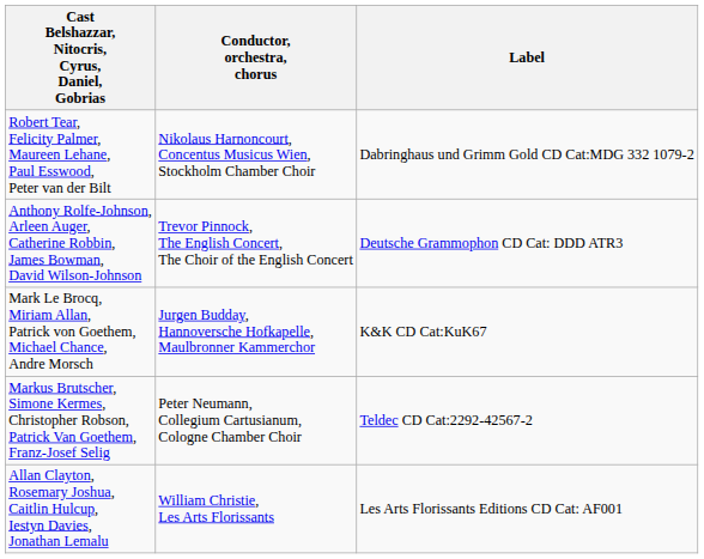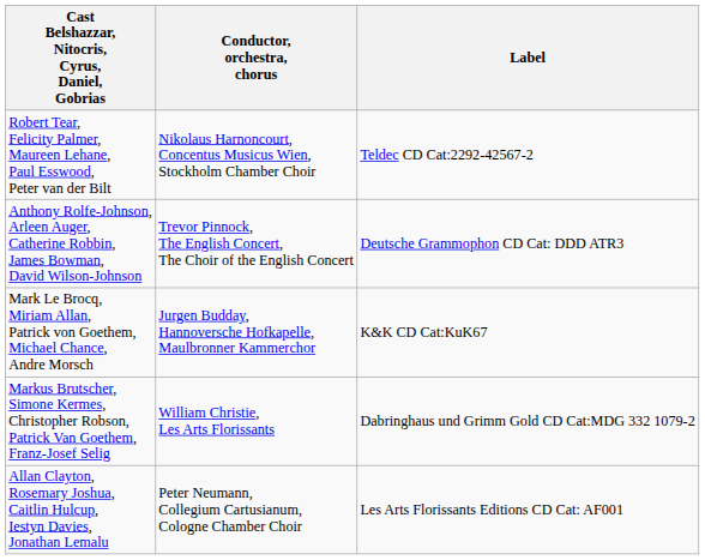row 2 | Label: Dabringhaus und Grimm Gold CD Cat:MDG 332 1079-2 -> Teldec CD Cat:2292-42567-2
row 5 | Conductor, orchestra, chorus: Peter Neumann, Collegium Cartusianum, Cologne Chamber Choir -> William Christie, Les Arts Florissants
row 5 | Label: Teldec CD Cat:2292-42567-2 -> Dabringhaus und Grimm Gold CD Cat:MDG 332 1079-2
row 6 | Conductor, orchestra, chorus: William Christie, Les Arts Florissants -> Peter Neumann, Collegium Cartusianum, Cologne Chamber Choir
